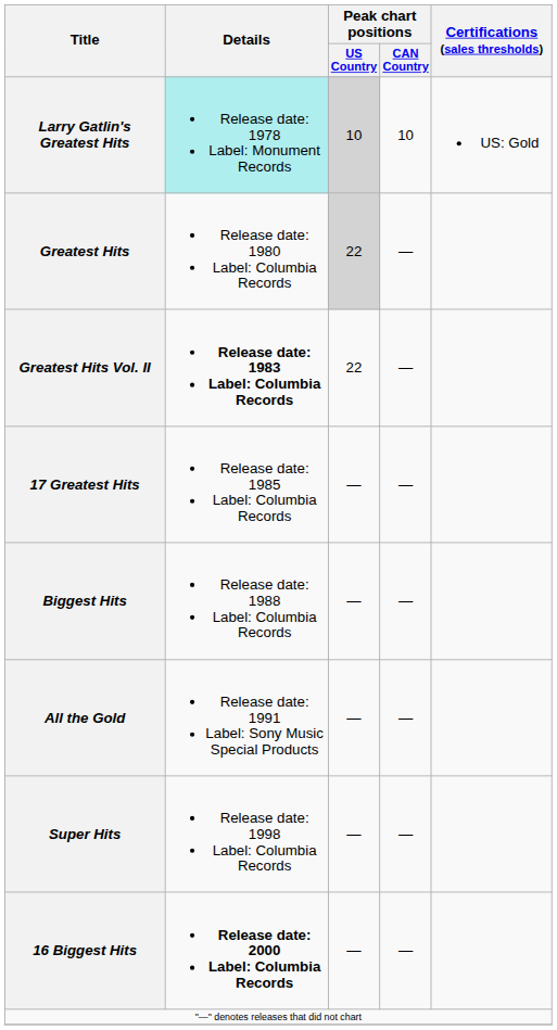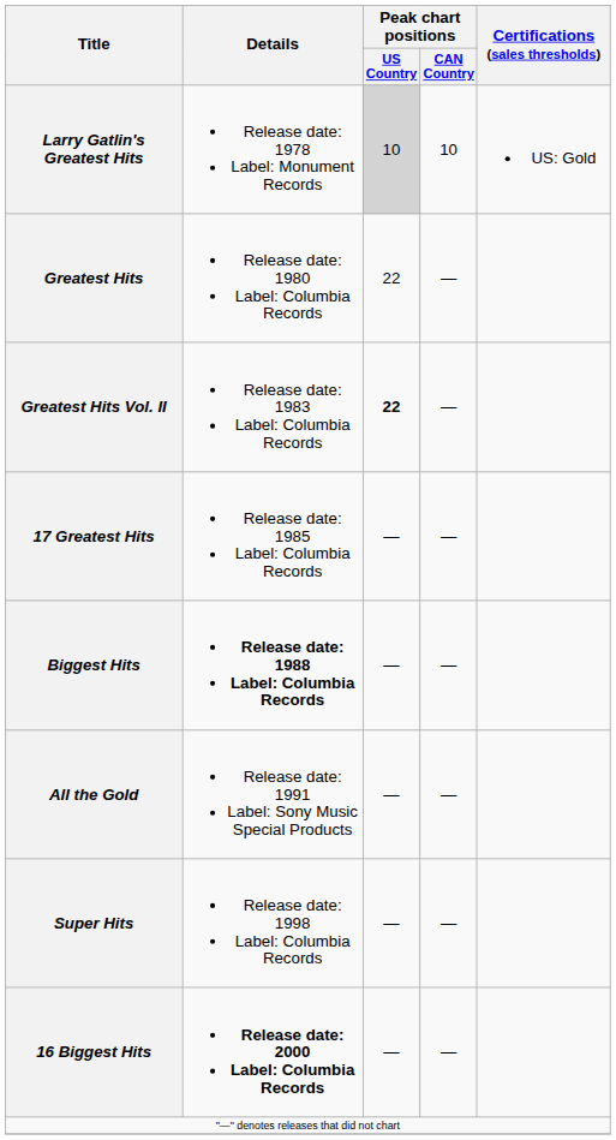Larry Gatlin's Greatest Hits | Details: paleturquoise background -> no background
Greatest Hits | Peak chart positions / US Country: lightgrey background -> no background
Greatest Hits Vol. II | Details: bold -> normal
Greatest Hits Vol. II | Peak chart positions / US Country: normal -> bold
Biggest Hits | Details: normal -> bold
